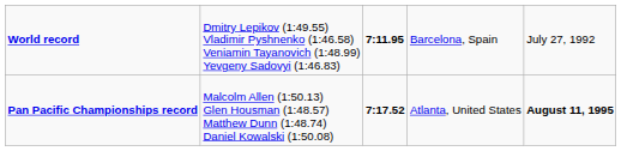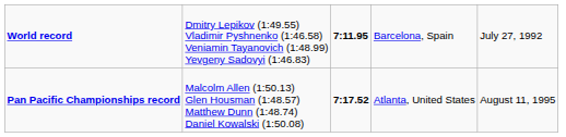Pan Pacific Championships record | column 5: bold -> normal
